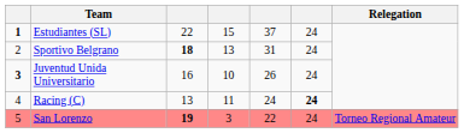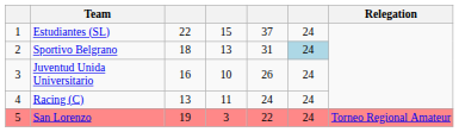Estudiantes (SL) | column 1: bold -> normal
Sportivo Belgrano | column 3: bold -> normal
Sportivo Belgrano | column 6: no background -> lightblue background
Juventud Unida Universitario | column 1: bold -> normal
Racing (C) | column 6: bold -> normal
San Lorenzo | column 3: bold -> normal
